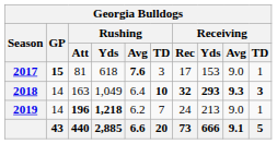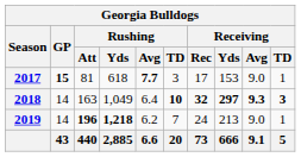2017 | Rushing / Avg: 7.6 -> 7.7
2018 | Receiving / Yds: 293 -> 297
